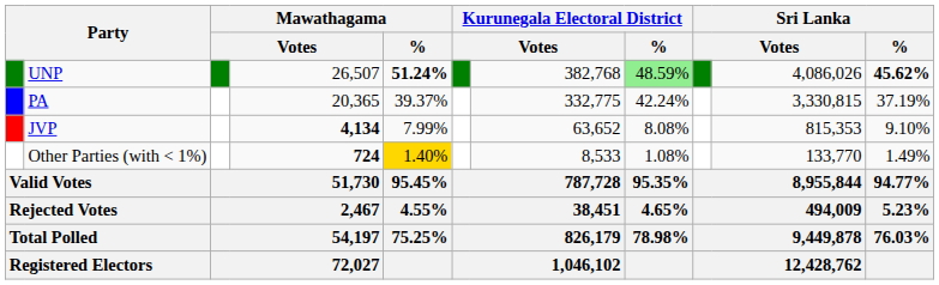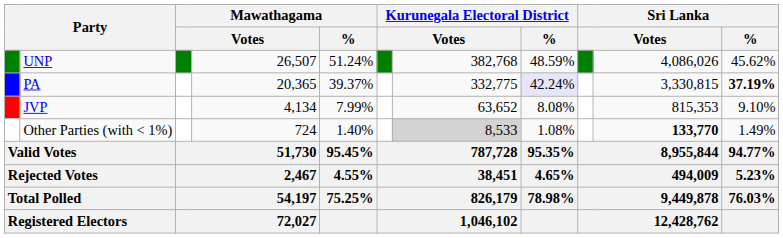UNP | Mawathagama / %: bold -> normal
UNP | Kurunegala Electoral District / %: lightgreen background -> no background
UNP | Sri Lanka / %: bold -> normal
PA | Kurunegala Electoral District / %: no background -> lavender background
PA | Sri Lanka / %: normal -> bold
JVP | column 4: bold -> normal
Other Parties (with < 1%) | column 4: bold -> normal
Other Parties (with < 1%) | Mawathagama / %: gold background -> no background
Other Parties (with < 1%) | column 7: no background -> lightgrey background
Other Parties (with < 1%) | column 10: normal -> bold
